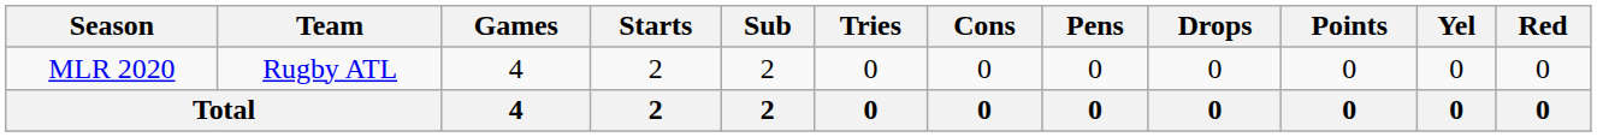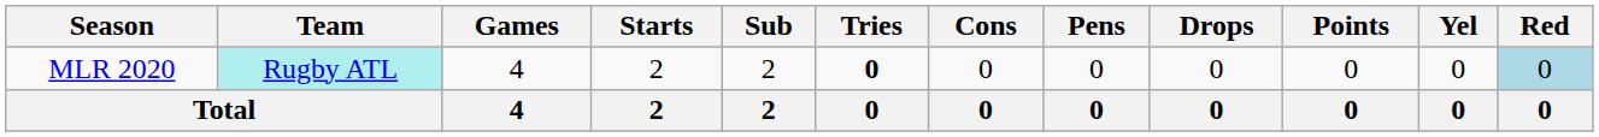MLR 2020 | Team: no background -> paleturquoise background
MLR 2020 | Tries: normal -> bold
MLR 2020 | Red: no background -> lightblue background
